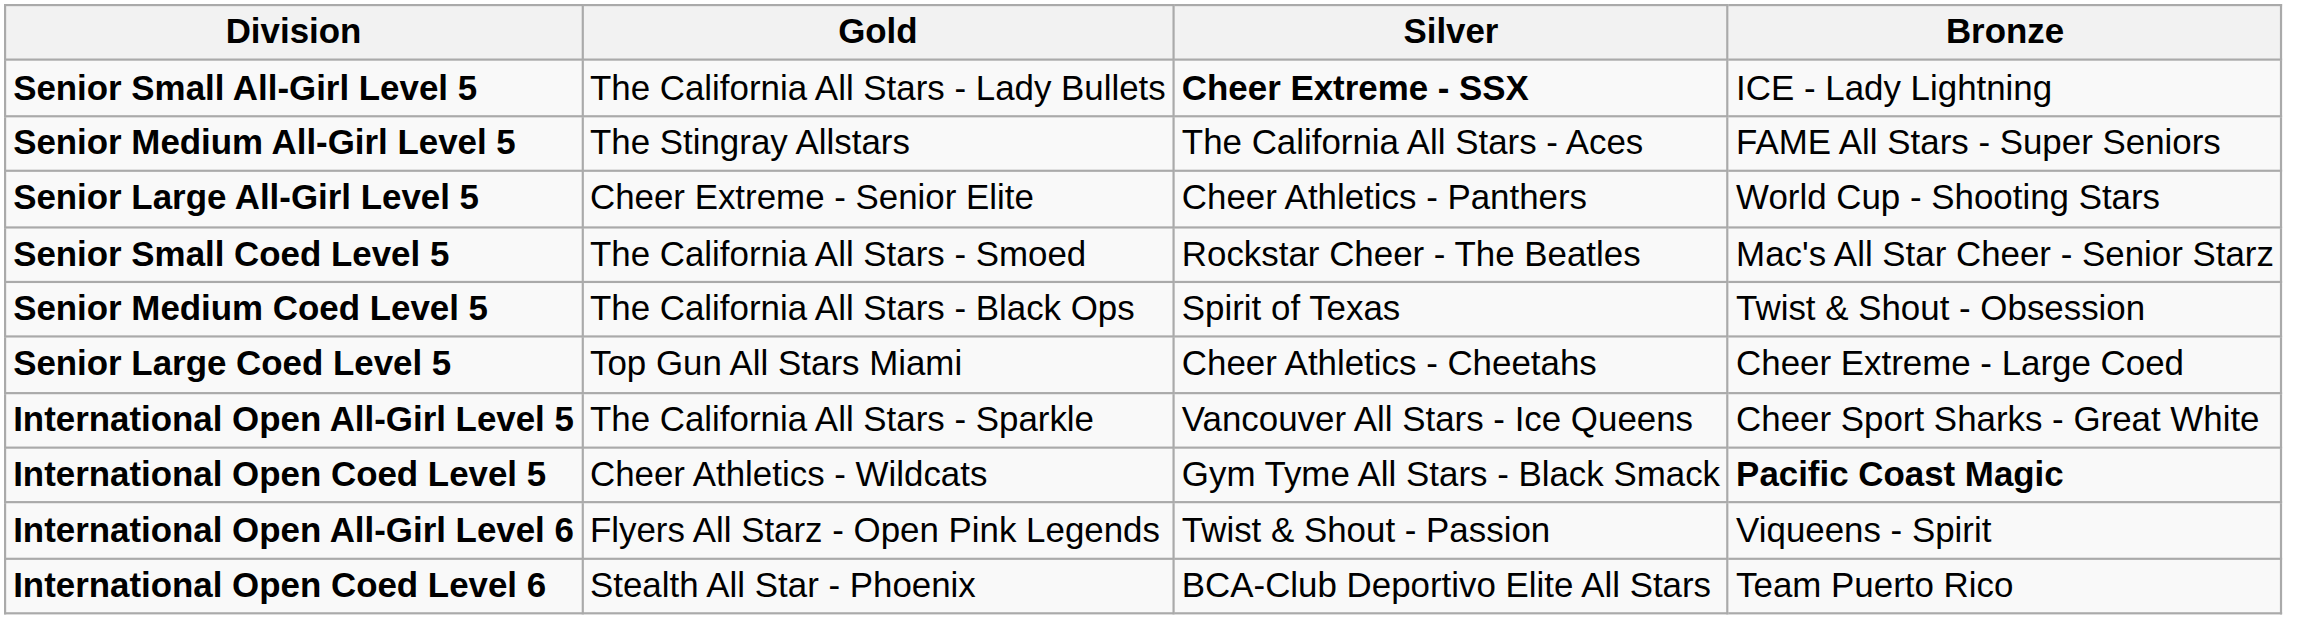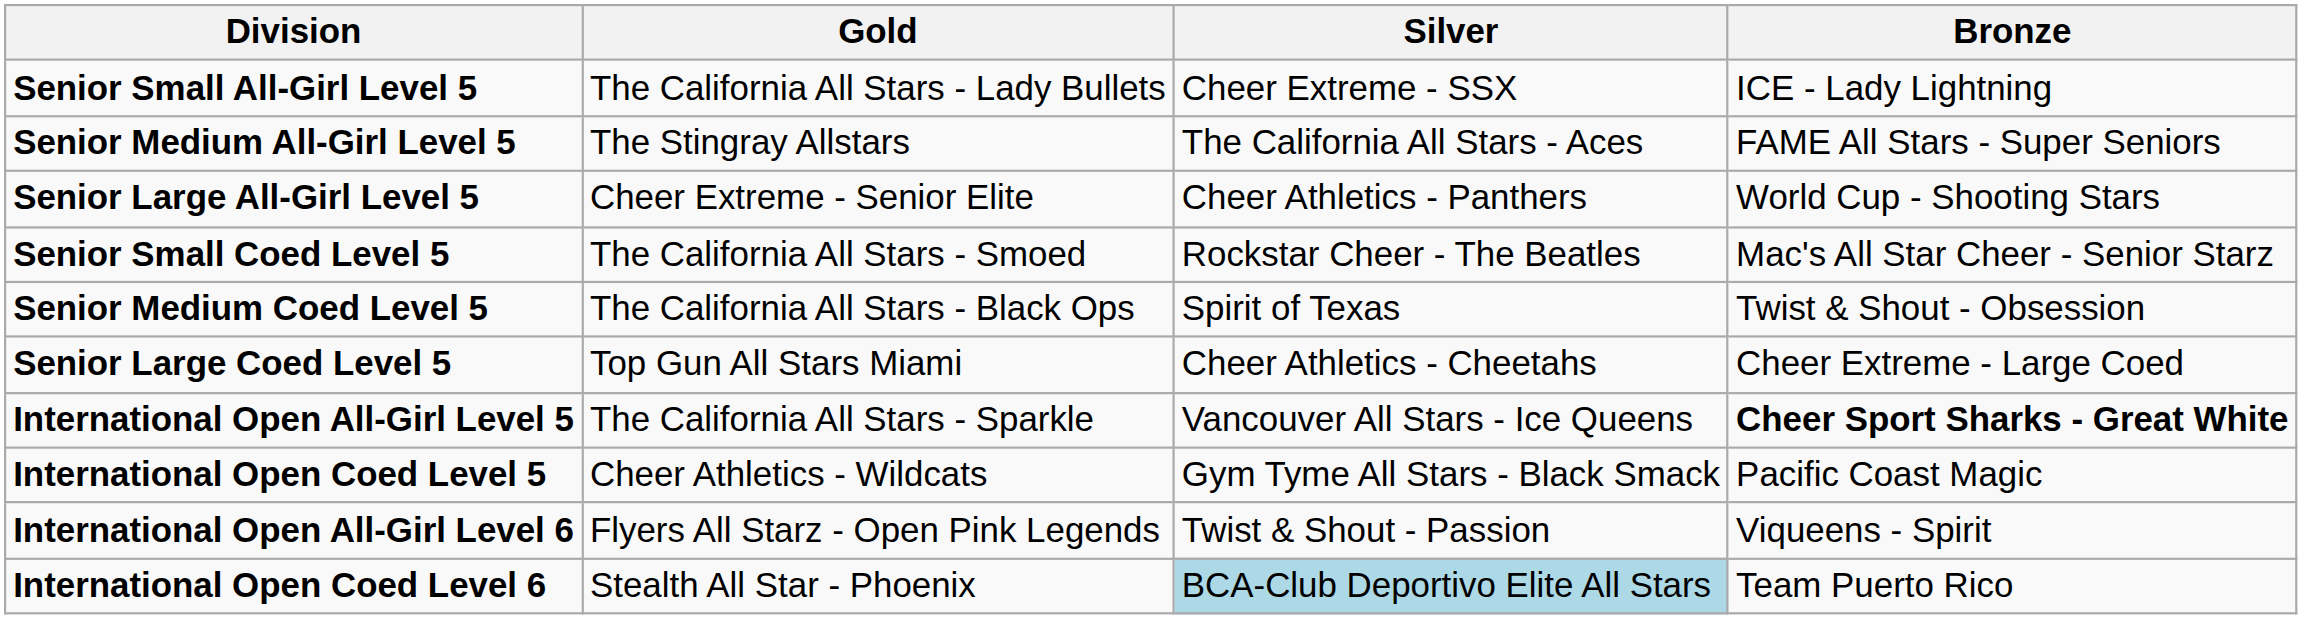row 2 | Silver: bold -> normal
row 8 | Bronze: normal -> bold
row 9 | Bronze: bold -> normal
row 11 | Silver: no background -> lightblue background
